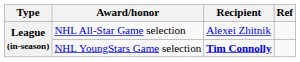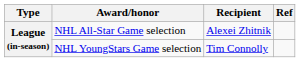NHL YoungStars Game selection | Recipient: bold -> normal
